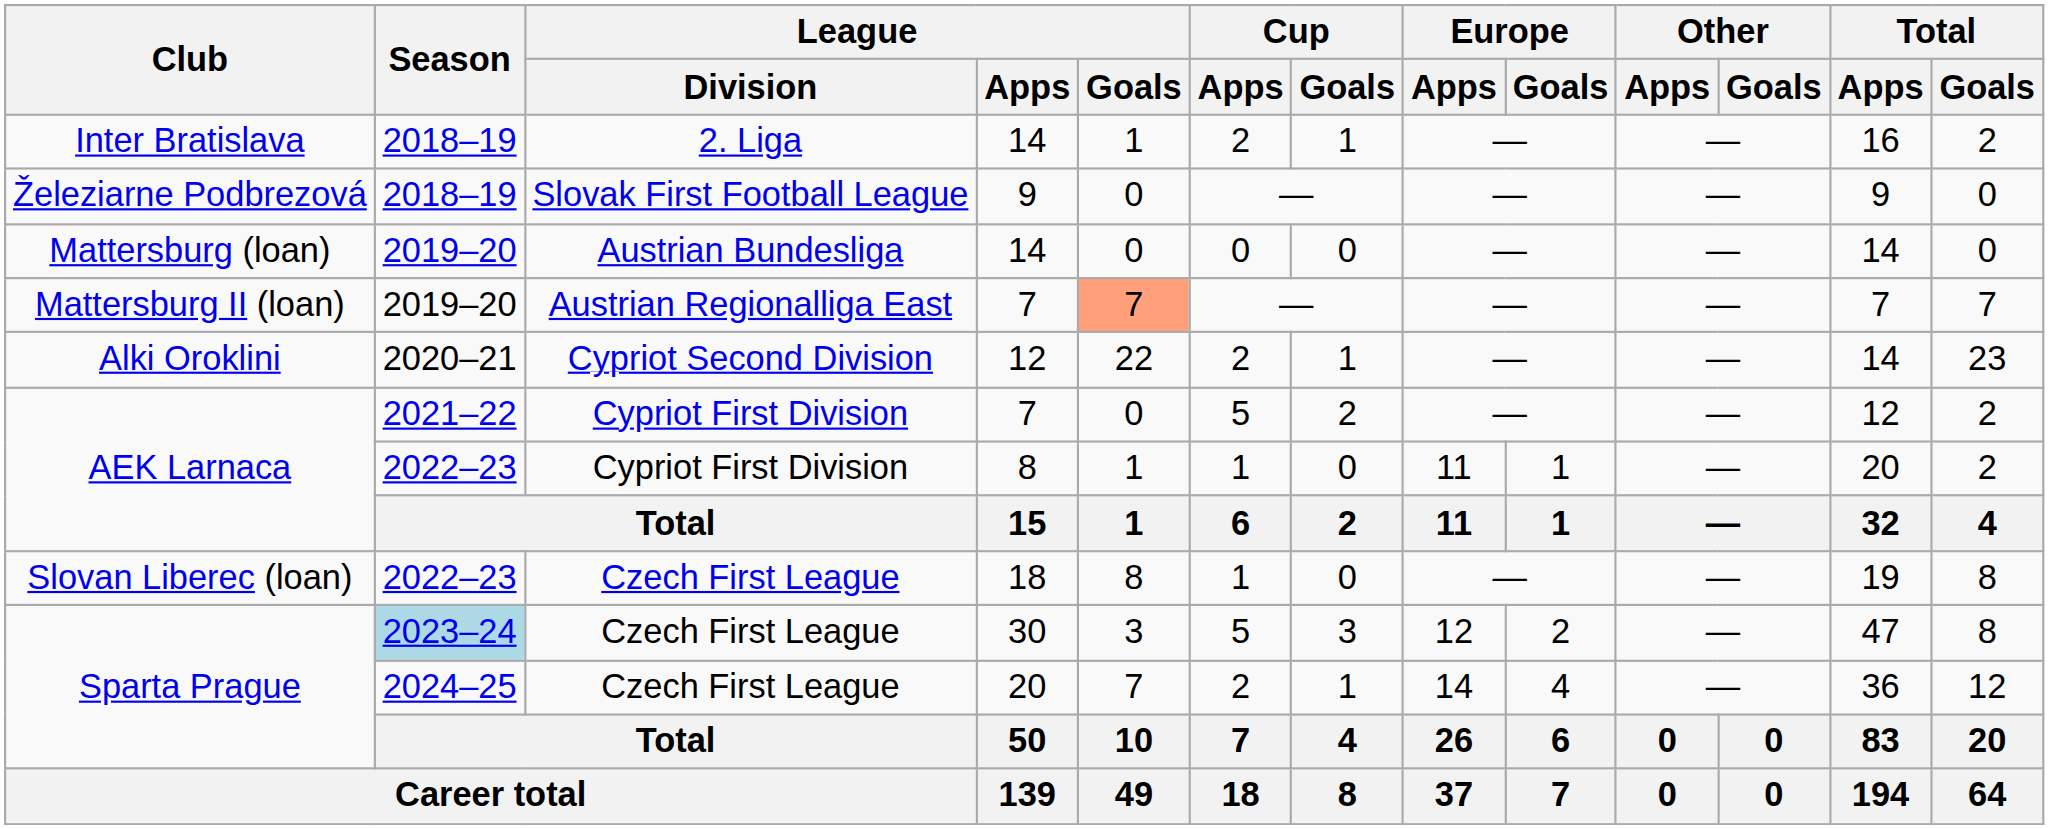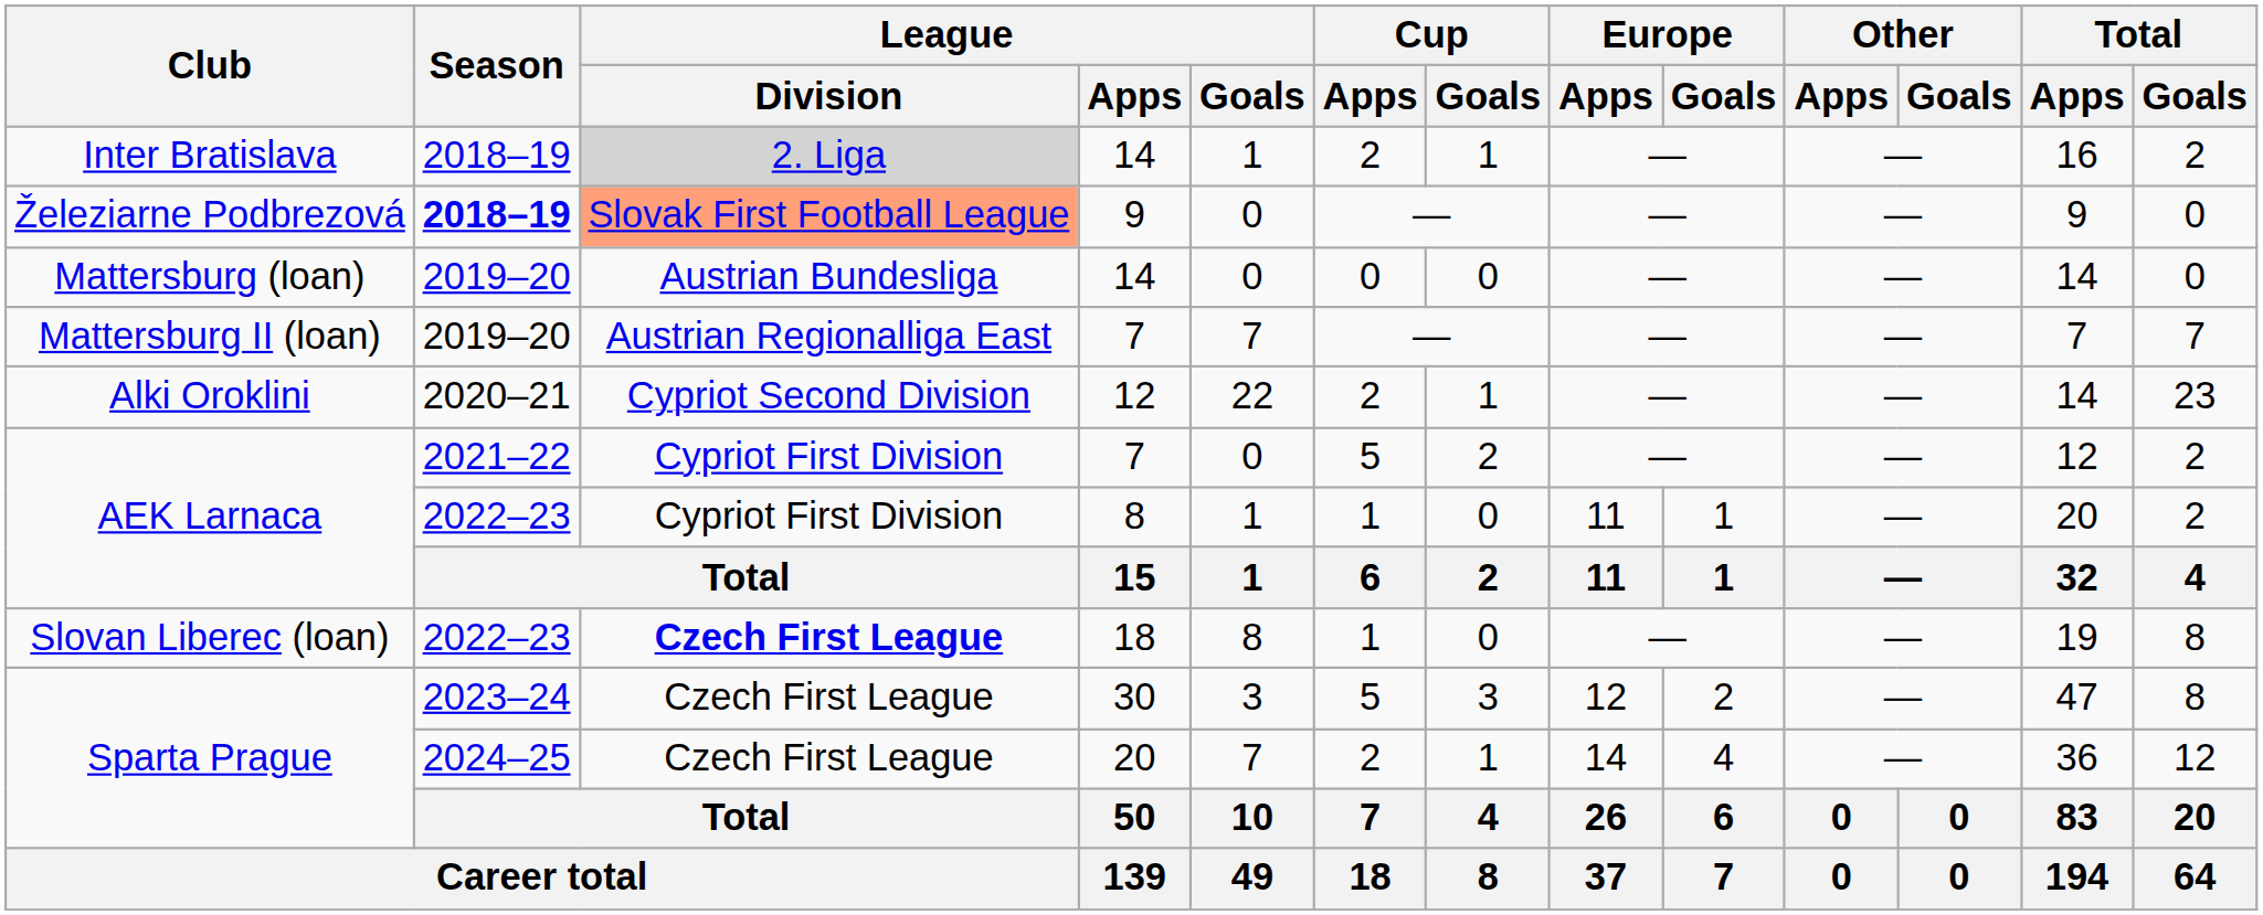Inter Bratislava | League / Division: no background -> lightgrey background
Železiarne Podbrezová | Season: normal -> bold
Železiarne Podbrezová | League / Division: no background -> lightsalmon background
Mattersburg II (loan) | League / Goals: lightsalmon background -> no background
Slovan Liberec (loan) | League / Division: normal -> bold
Sparta Prague / 30 | Season: lightblue background -> no background
